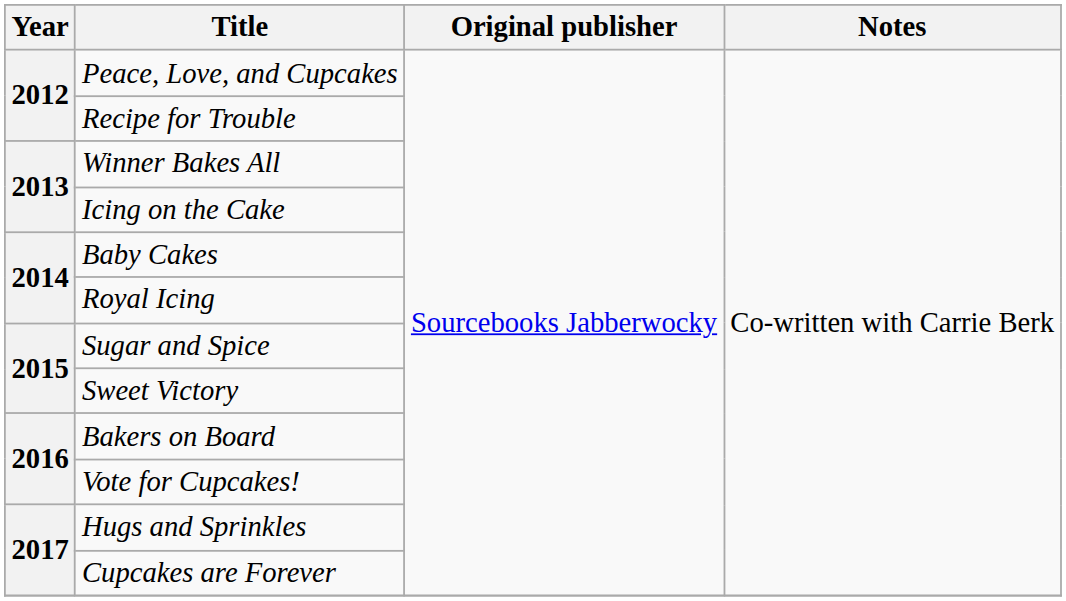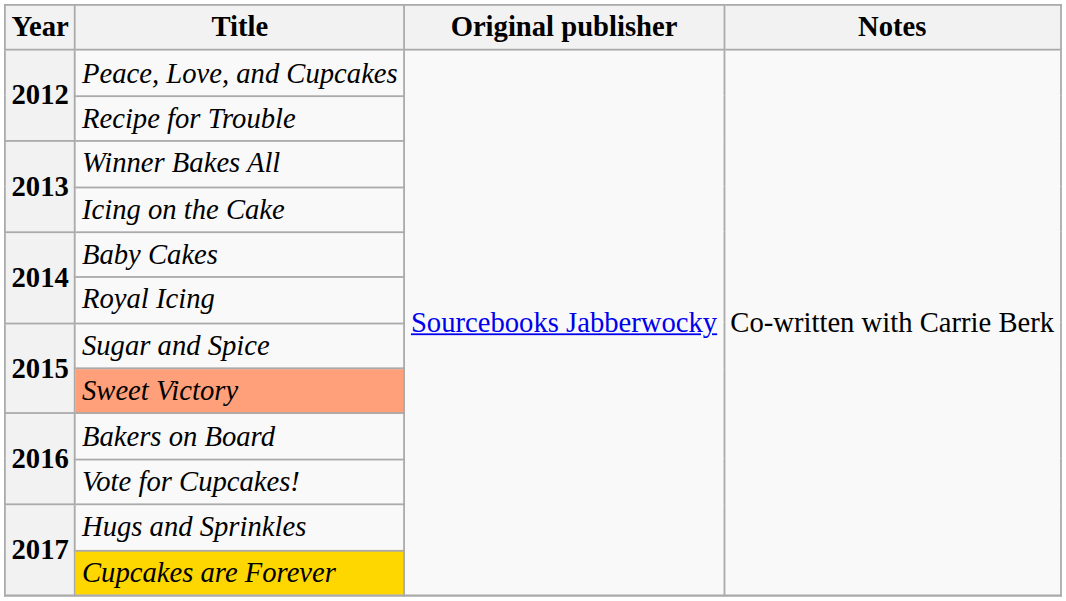Sweet Victory | Title: no background -> lightsalmon background
Cupcakes are Forever | Title: no background -> gold background
